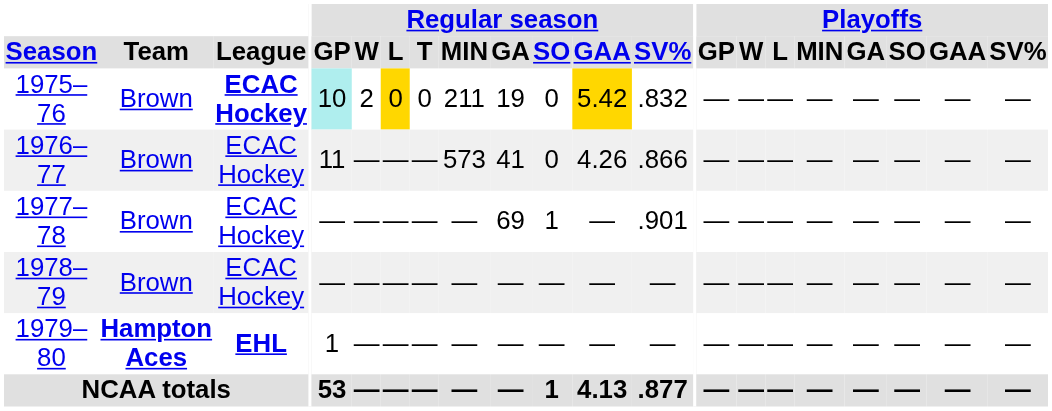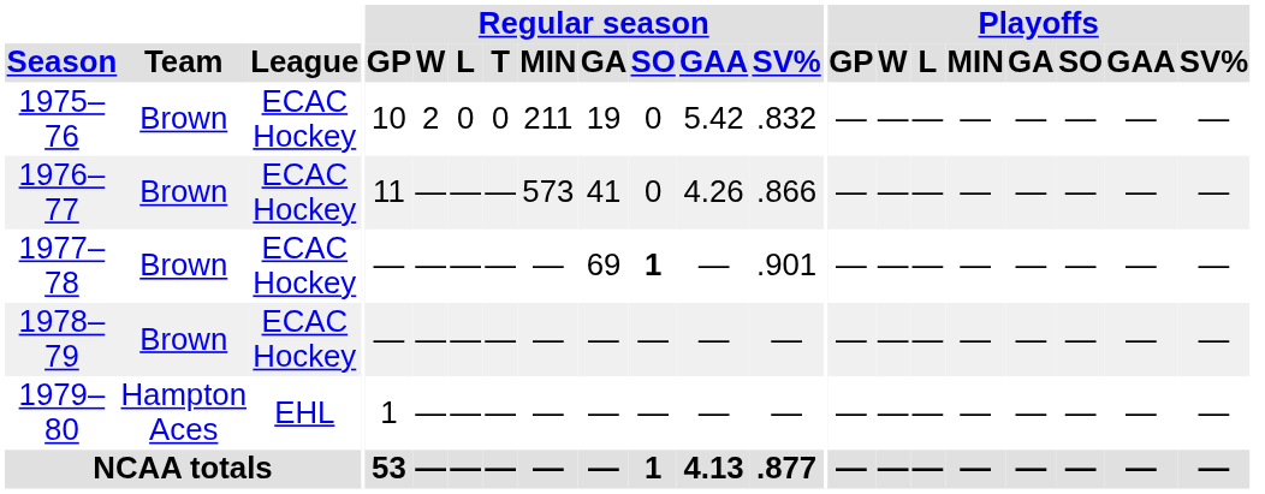1975–76 | League: bold -> normal
1975–76 | Regular season / GP: paleturquoise background -> no background
1975–76 | Regular season / L: gold background -> no background
1975–76 | Regular season / GAA: gold background -> no background
1977–78 | Regular season / SO: normal -> bold
1979–80 | Team: bold -> normal
1979–80 | League: bold -> normal
